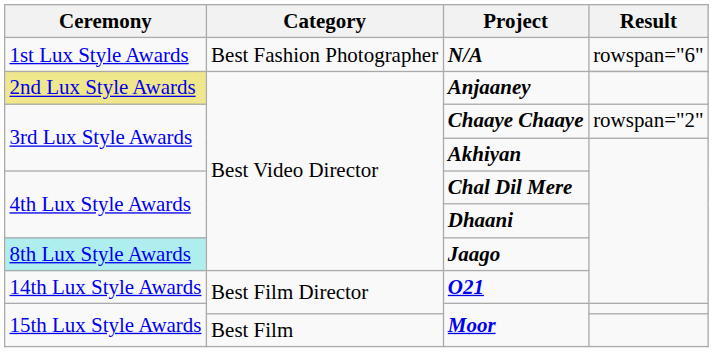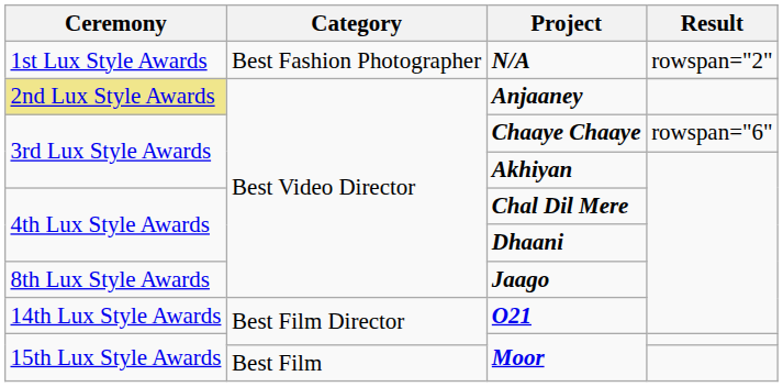Best Fashion Photographer / N/A | Result: rowspan="6" -> rowspan="2"
Chaaye Chaaye | Result: rowspan="2" -> rowspan="6"
Jaago | Ceremony: paleturquoise background -> no background
